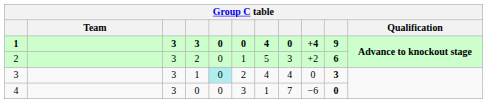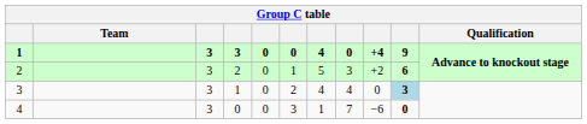row 5 | column 5: paleturquoise background -> no background
row 5 | column 10: no background -> lightblue background
